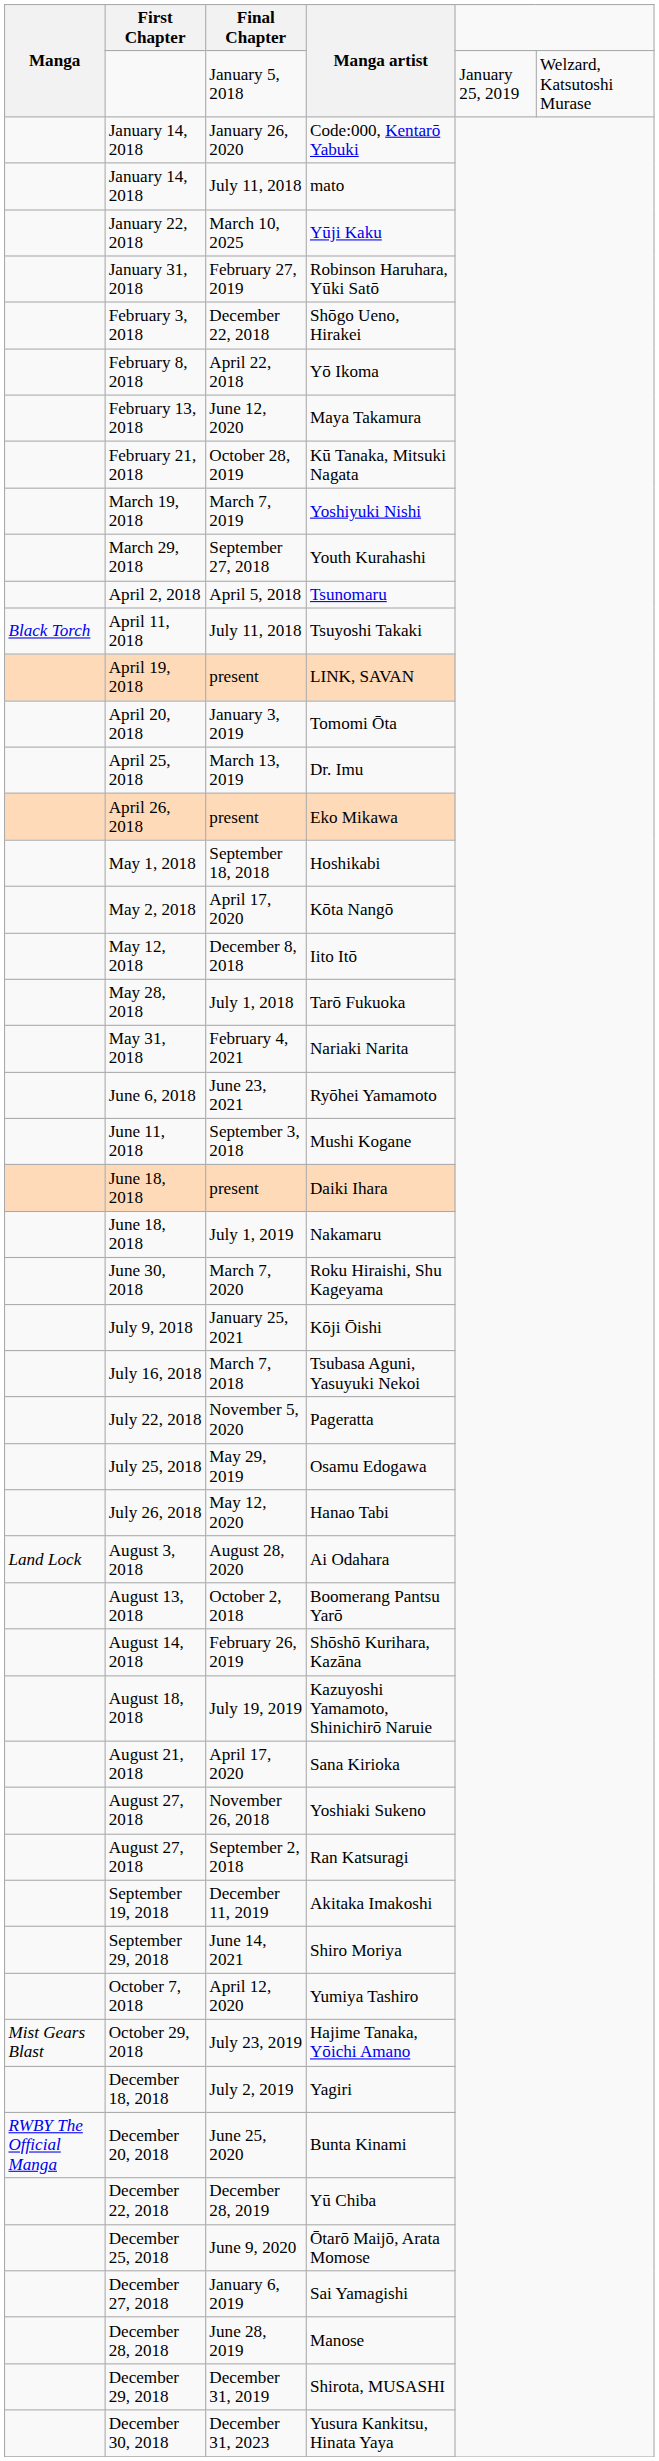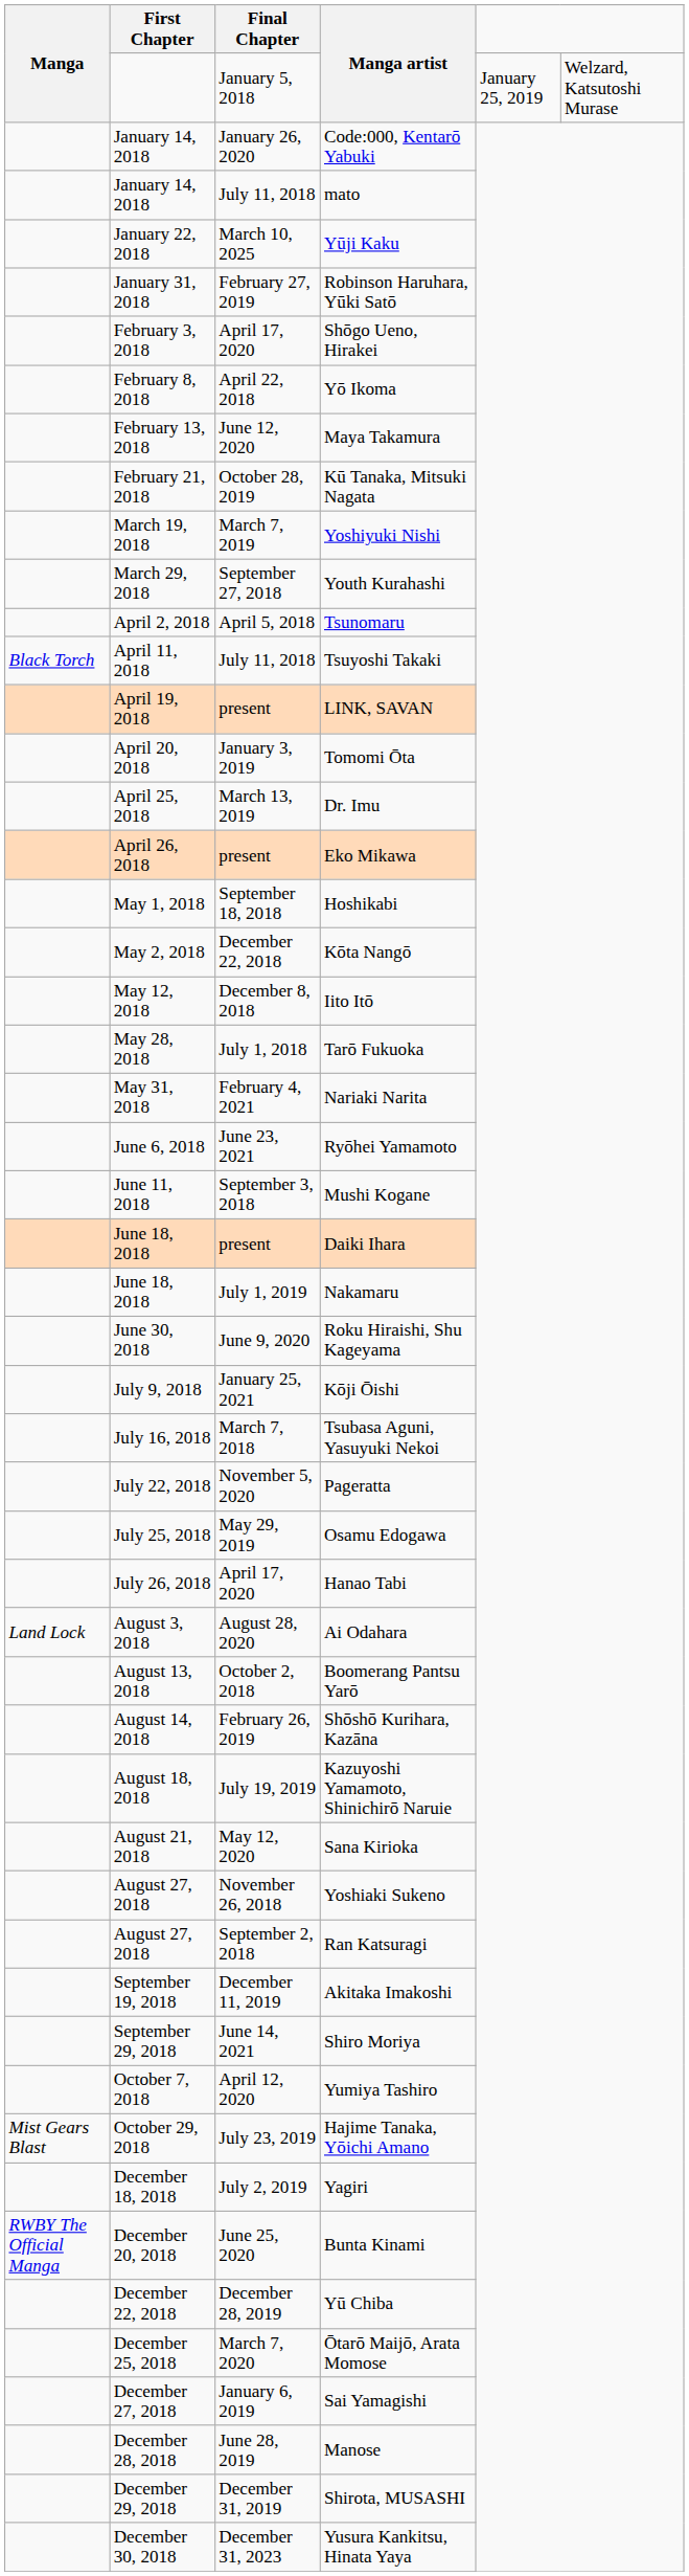Shōgo Ueno, Hirakei | Final Chapter: December 22, 2018 -> April 17, 2020
Kōta Nangō | Final Chapter: April 17, 2020 -> December 22, 2018
Roku Hiraishi, Shu Kageyama | Final Chapter: March 7, 2020 -> June 9, 2020
Hanao Tabi | Final Chapter: May 12, 2020 -> April 17, 2020
Sana Kirioka | Final Chapter: April 17, 2020 -> May 12, 2020
Ōtarō Maijō, Arata Momose | Final Chapter: June 9, 2020 -> March 7, 2020
